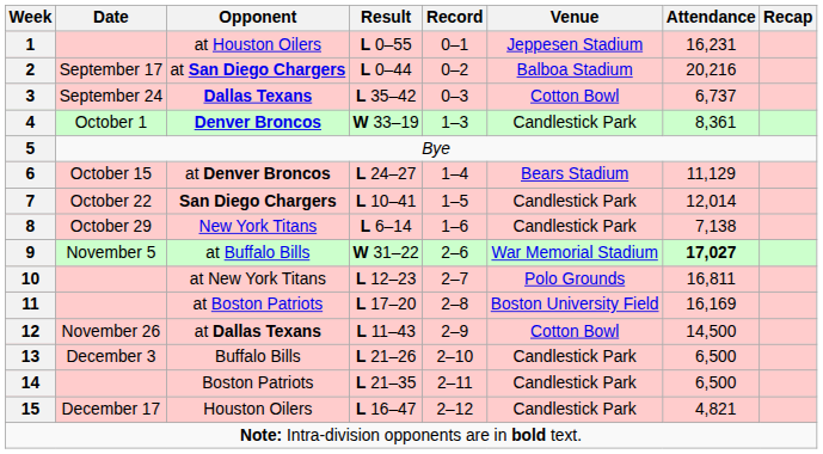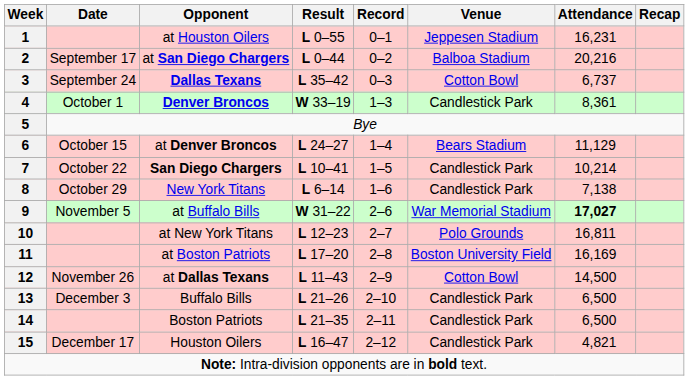7 | Attendance: 12,014 -> 10,214
